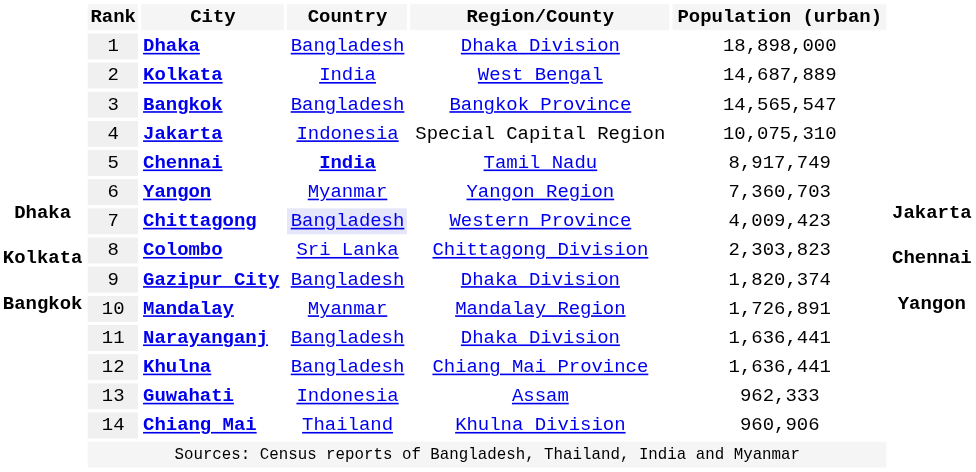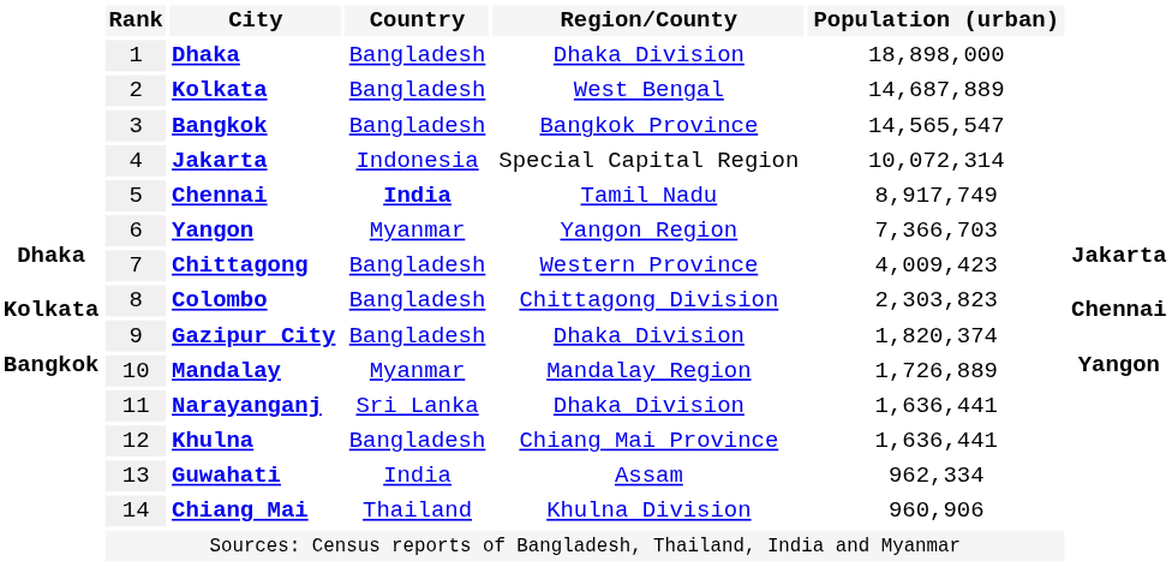Kolkata | Country: India -> Bangladesh
Jakarta | Population (urban): 10,075,310 -> 10,072,314
Yangon | Population (urban): 7,360,703 -> 7,366,703
Chittagong | Country: lavender background -> no background
Colombo | Country: Sri Lanka -> Bangladesh
Mandalay | Population (urban): 1,726,891 -> 1,726,889
Narayanganj | Country: Bangladesh -> Sri Lanka
Guwahati | Country: Indonesia -> India
Guwahati | Population (urban): 962,333 -> 962,334
